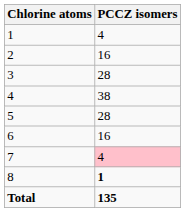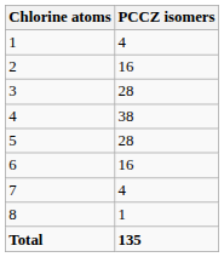7 | PCCZ isomers: pink background -> no background
8 | PCCZ isomers: bold -> normal
